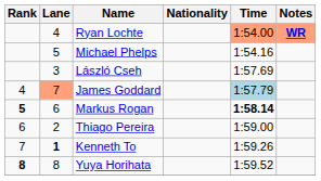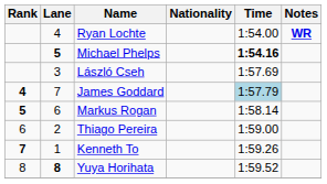Ryan Lochte | Time: lightsalmon background -> no background
Ryan Lochte | Notes: lightsalmon background -> no background
Michael Phelps | Lane: normal -> bold
Michael Phelps | Time: normal -> bold
James Goddard | Rank: normal -> bold
James Goddard | Lane: lightsalmon background -> no background
Markus Rogan | Time: bold -> normal
Kenneth To | Rank: normal -> bold
Kenneth To | Lane: bold -> normal
Yuya Horihata | Rank: bold -> normal
Yuya Horihata | Lane: normal -> bold
